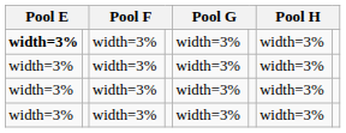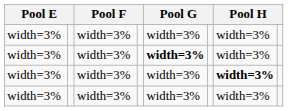row 2 | column 1: bold -> normal
row 3 | column 5: normal -> bold
row 4 | column 7: normal -> bold
